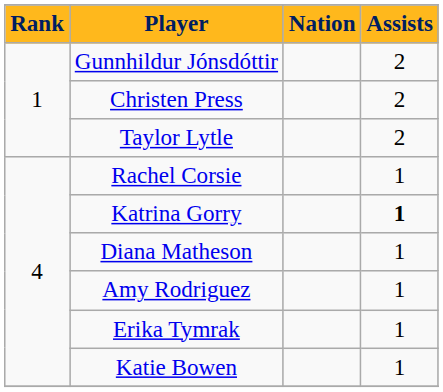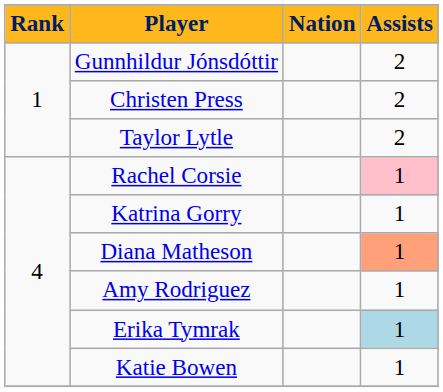Rachel Corsie | Assists: no background -> pink background
Katrina Gorry | Assists: bold -> normal
Diana Matheson | Assists: no background -> lightsalmon background
Erika Tymrak | Assists: no background -> lightblue background
